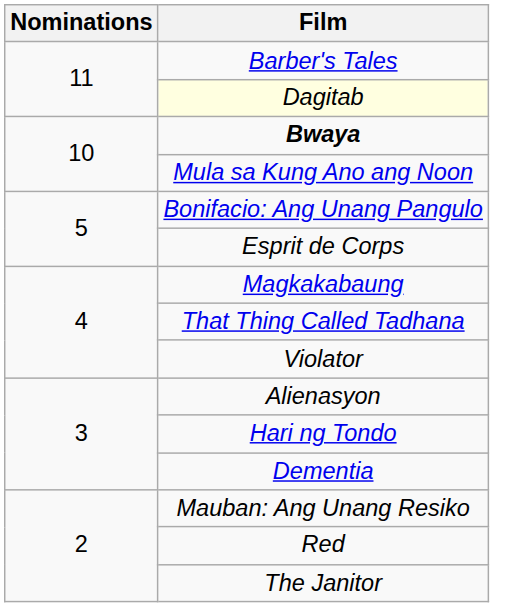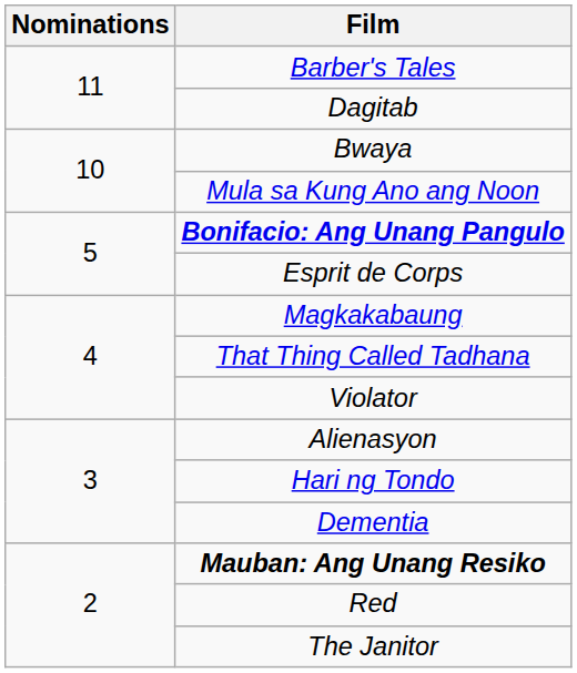Dagitab | Film: lightyellow background -> no background
Bwaya | Film: bold -> normal
Bonifacio: Ang Unang Pangulo | Film: normal -> bold
Mauban: Ang Unang Resiko | Film: normal -> bold
